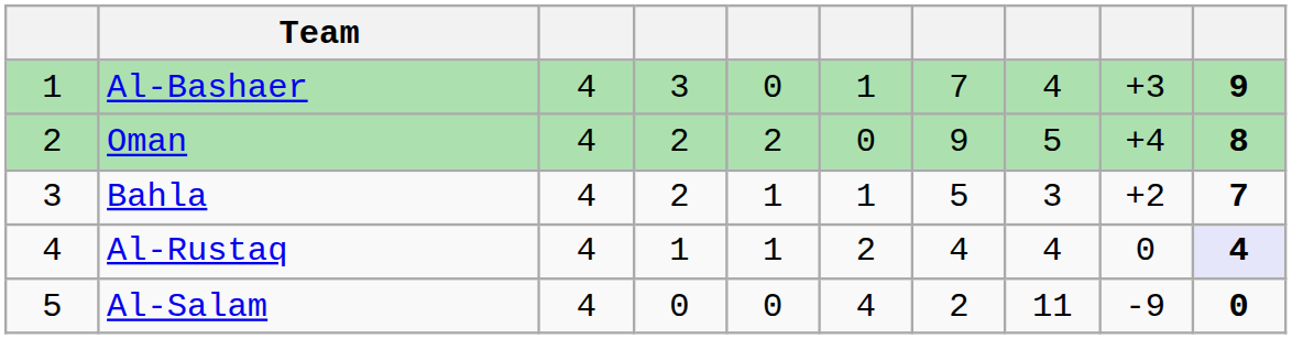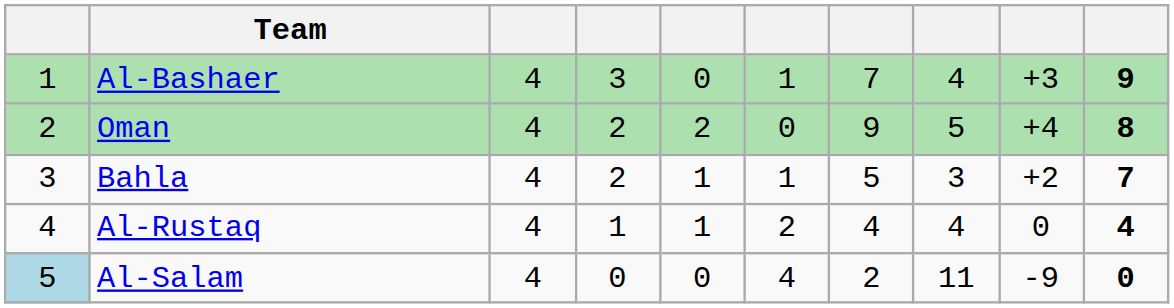Al-Rustaq | column 10: lavender background -> no background
Al-Salam | column 1: no background -> lightblue background
